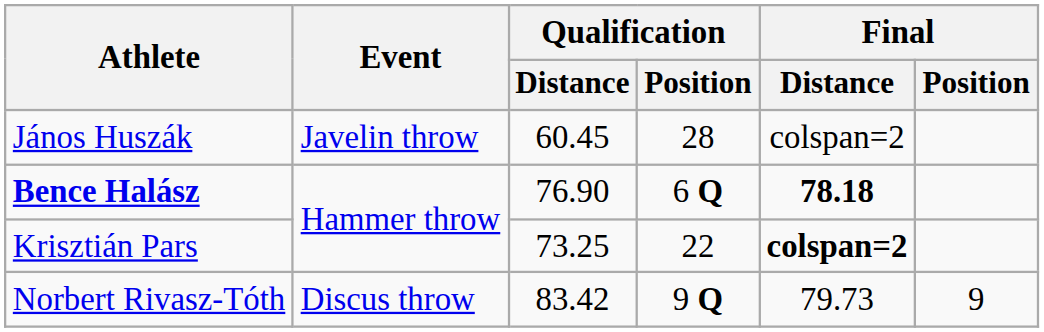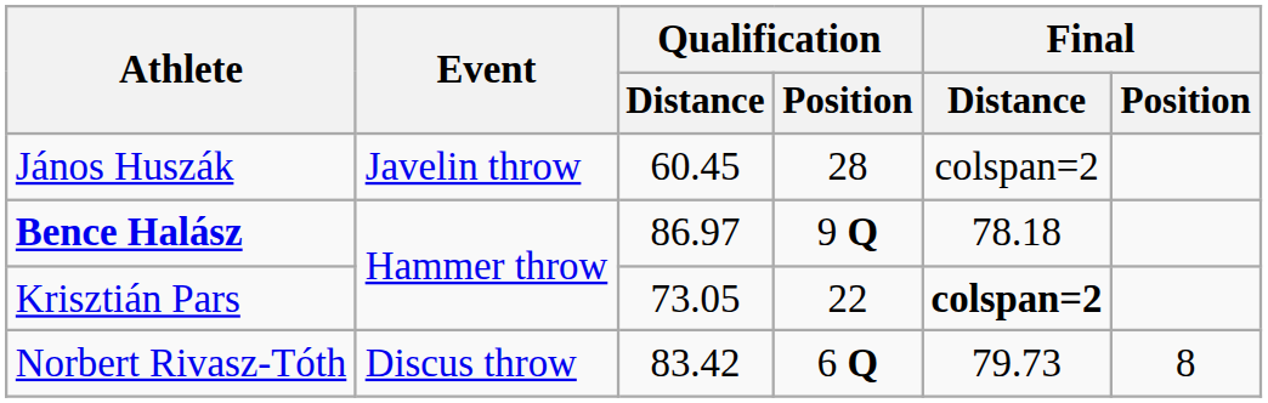Bence Halász | Qualification / Distance: 76.90 -> 86.97
Bence Halász | Qualification / Position: 6 Q -> 9 Q
Bence Halász | Final / Distance: bold -> normal
Krisztián Pars | Qualification / Distance: 73.25 -> 73.05
Norbert Rivasz-Tóth | Qualification / Position: 9 Q -> 6 Q
Norbert Rivasz-Tóth | Final / Position: 9 -> 8
